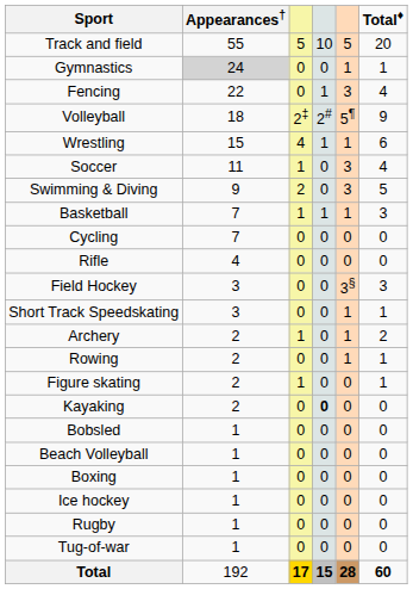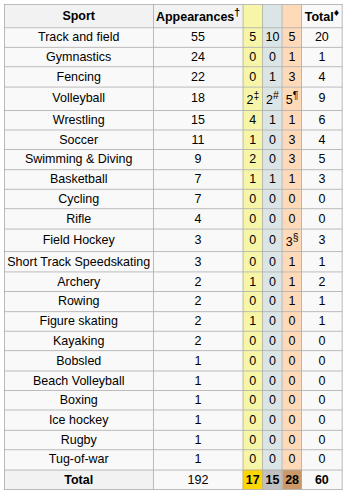Gymnastics | column 2: lightgrey background -> no background
Kayaking | column 4: bold -> normal
